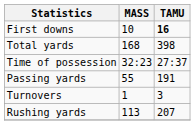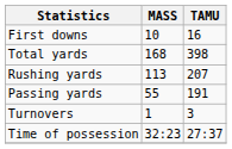First downs | TAMU: bold -> normal
rows swapped: Rushing yards <-> Time of possession
